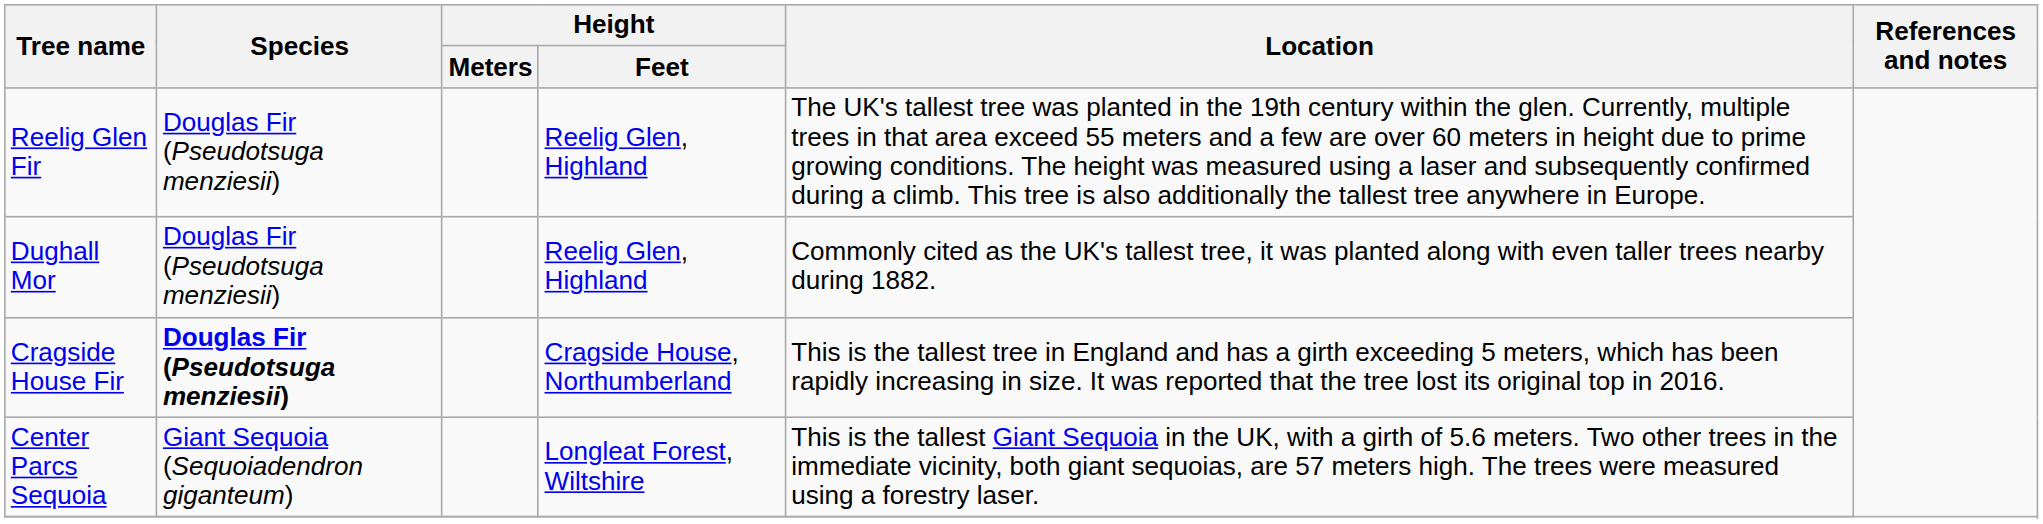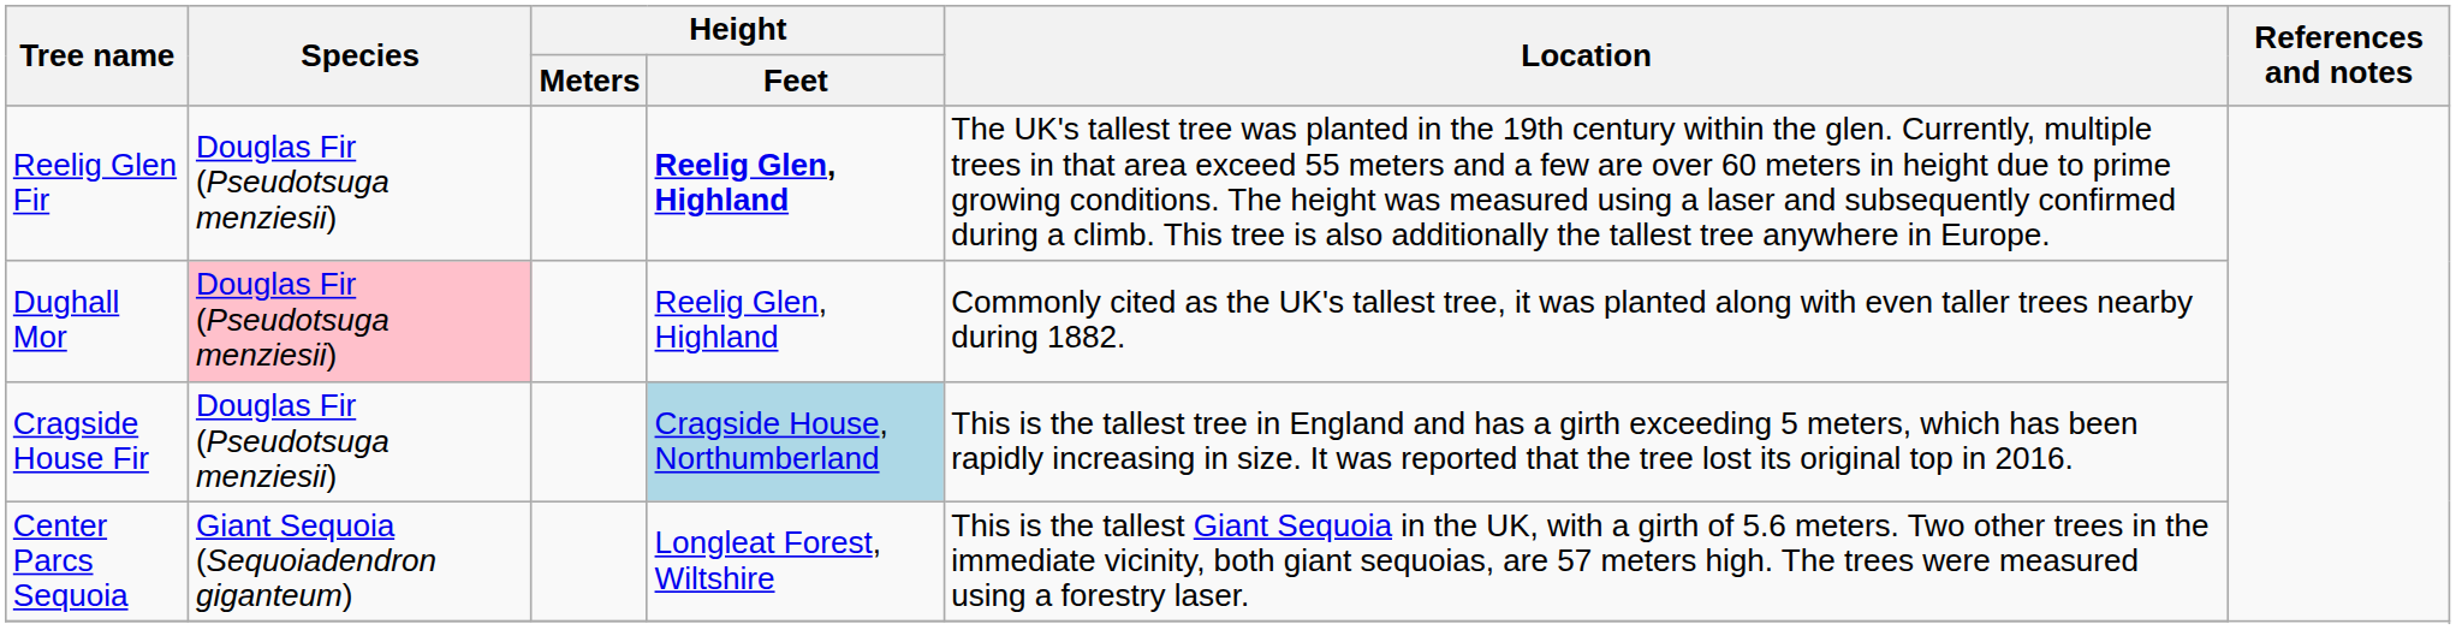Reelig Glen Fir | Height / Feet: normal -> bold
Dughall Mor | Species: no background -> pink background
Cragside House Fir | Species: bold -> normal
Cragside House Fir | Height / Feet: no background -> lightblue background
